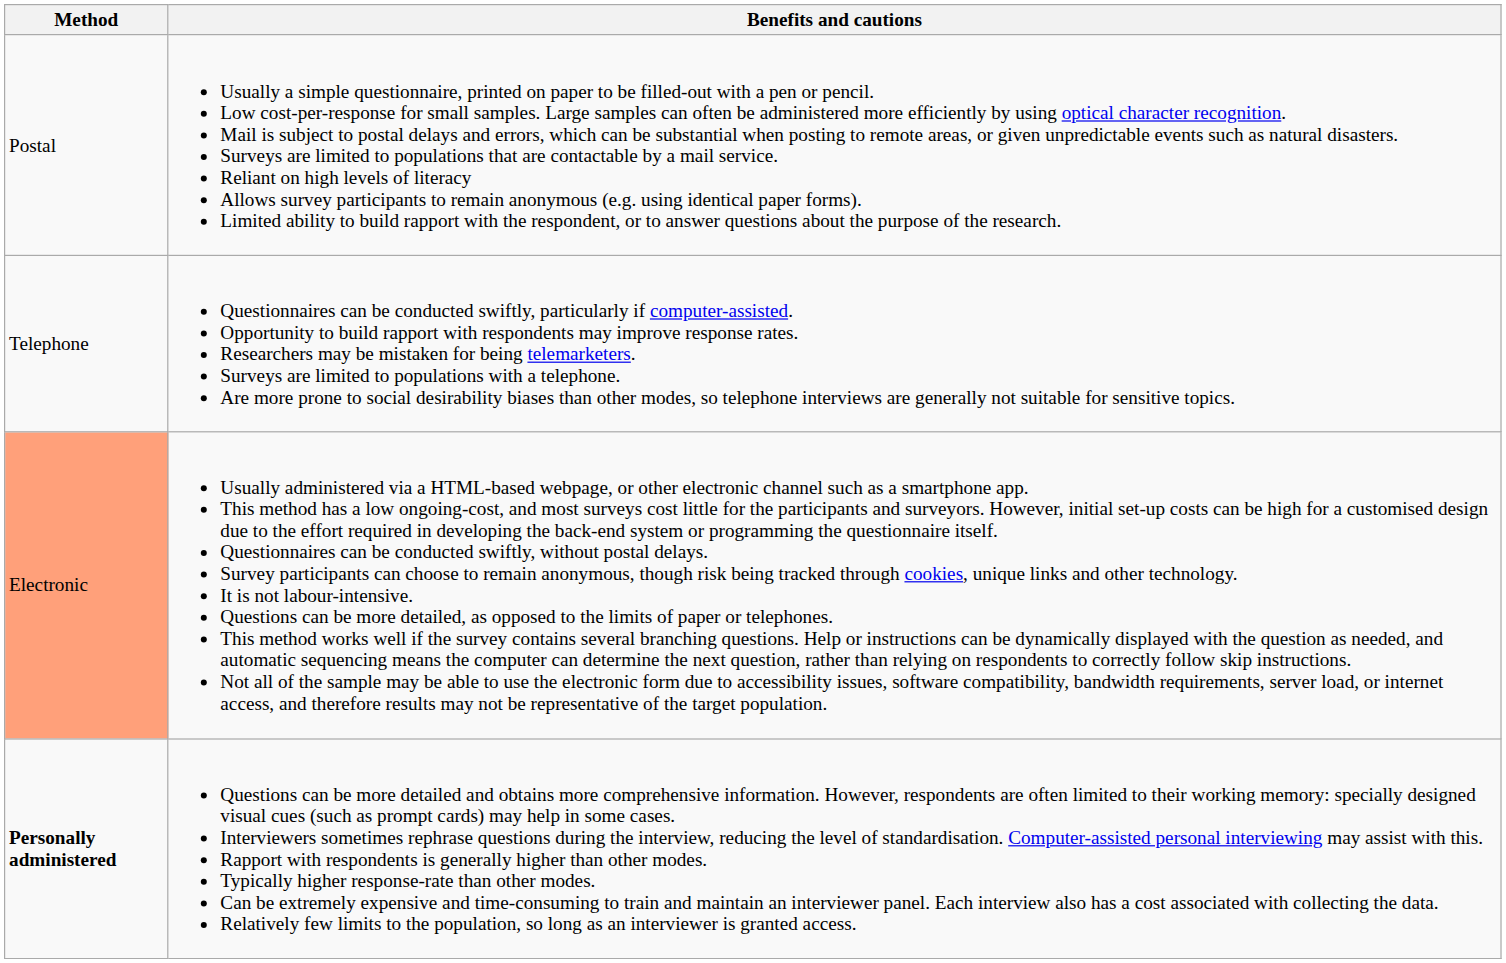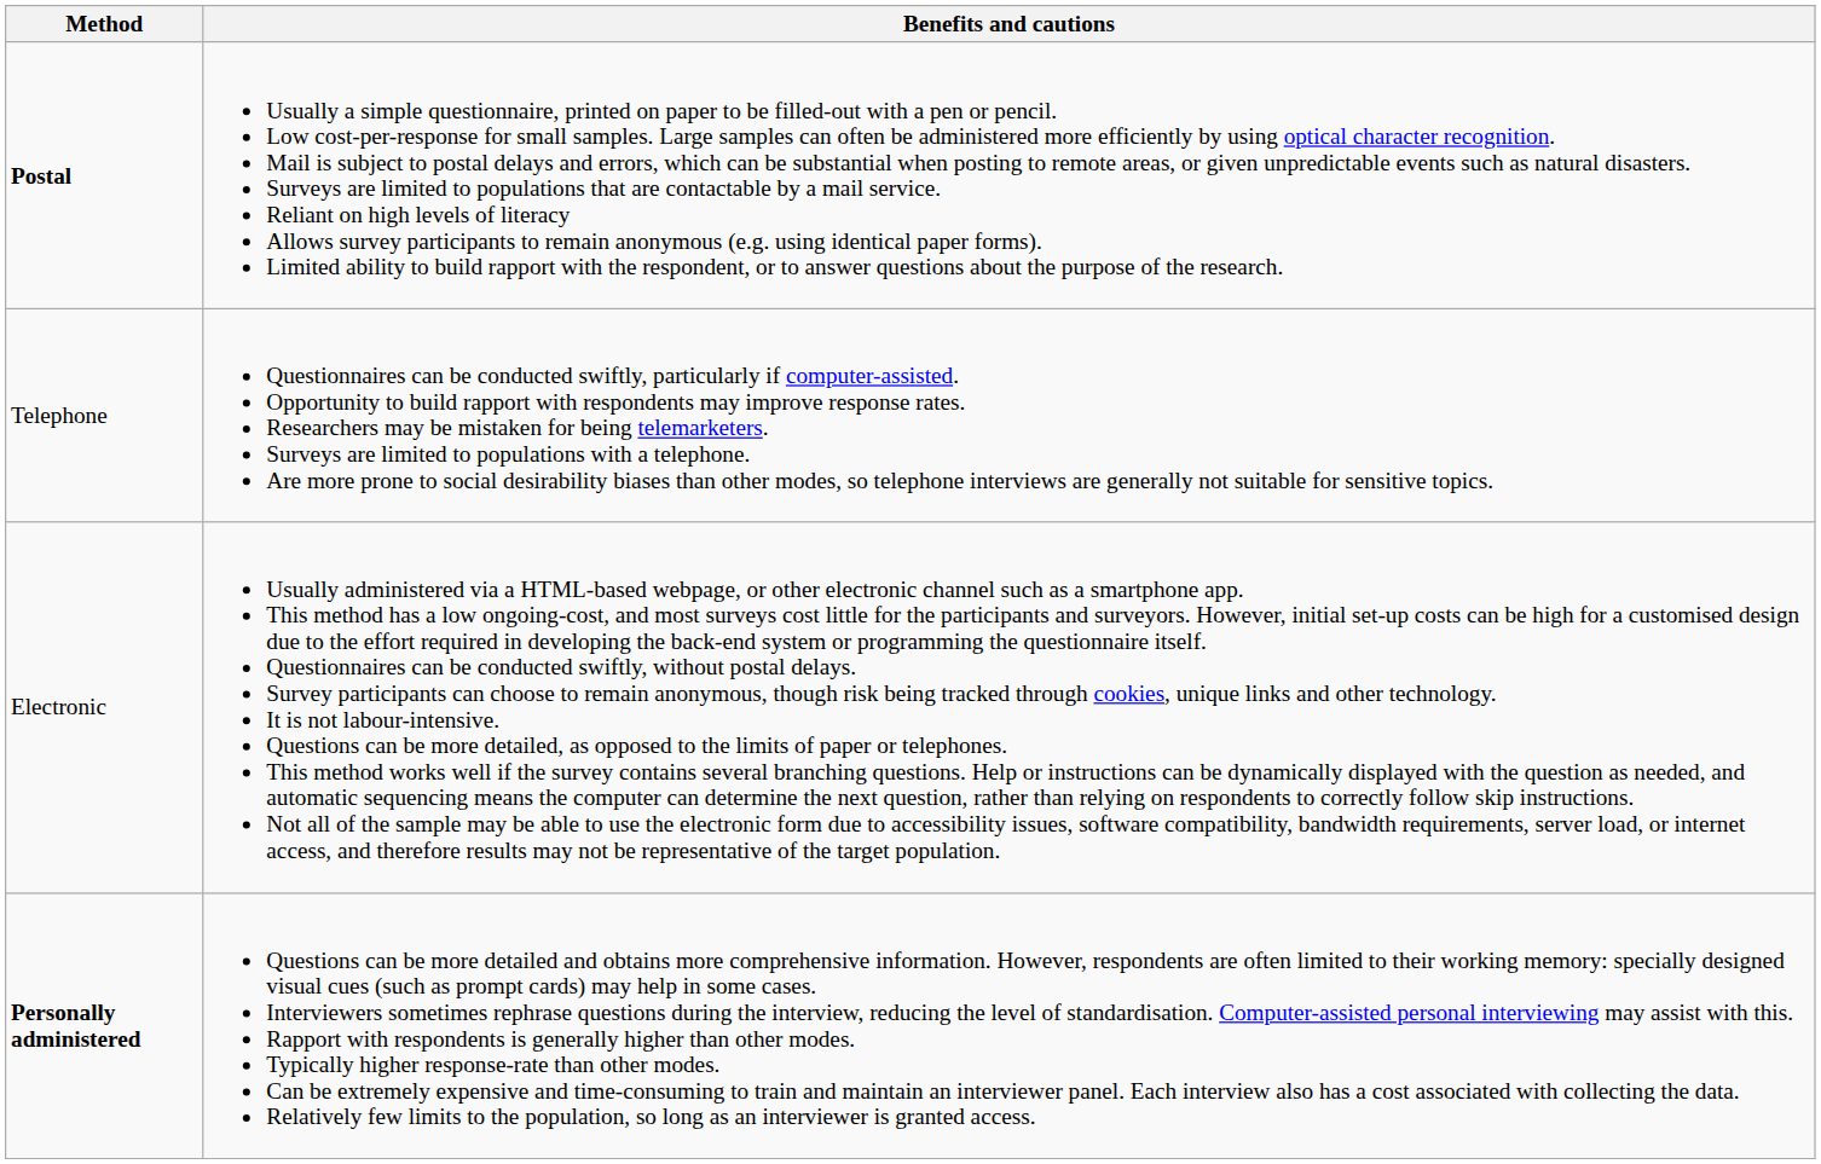Postal | Method: normal -> bold
Electronic | Method: lightsalmon background -> no background
